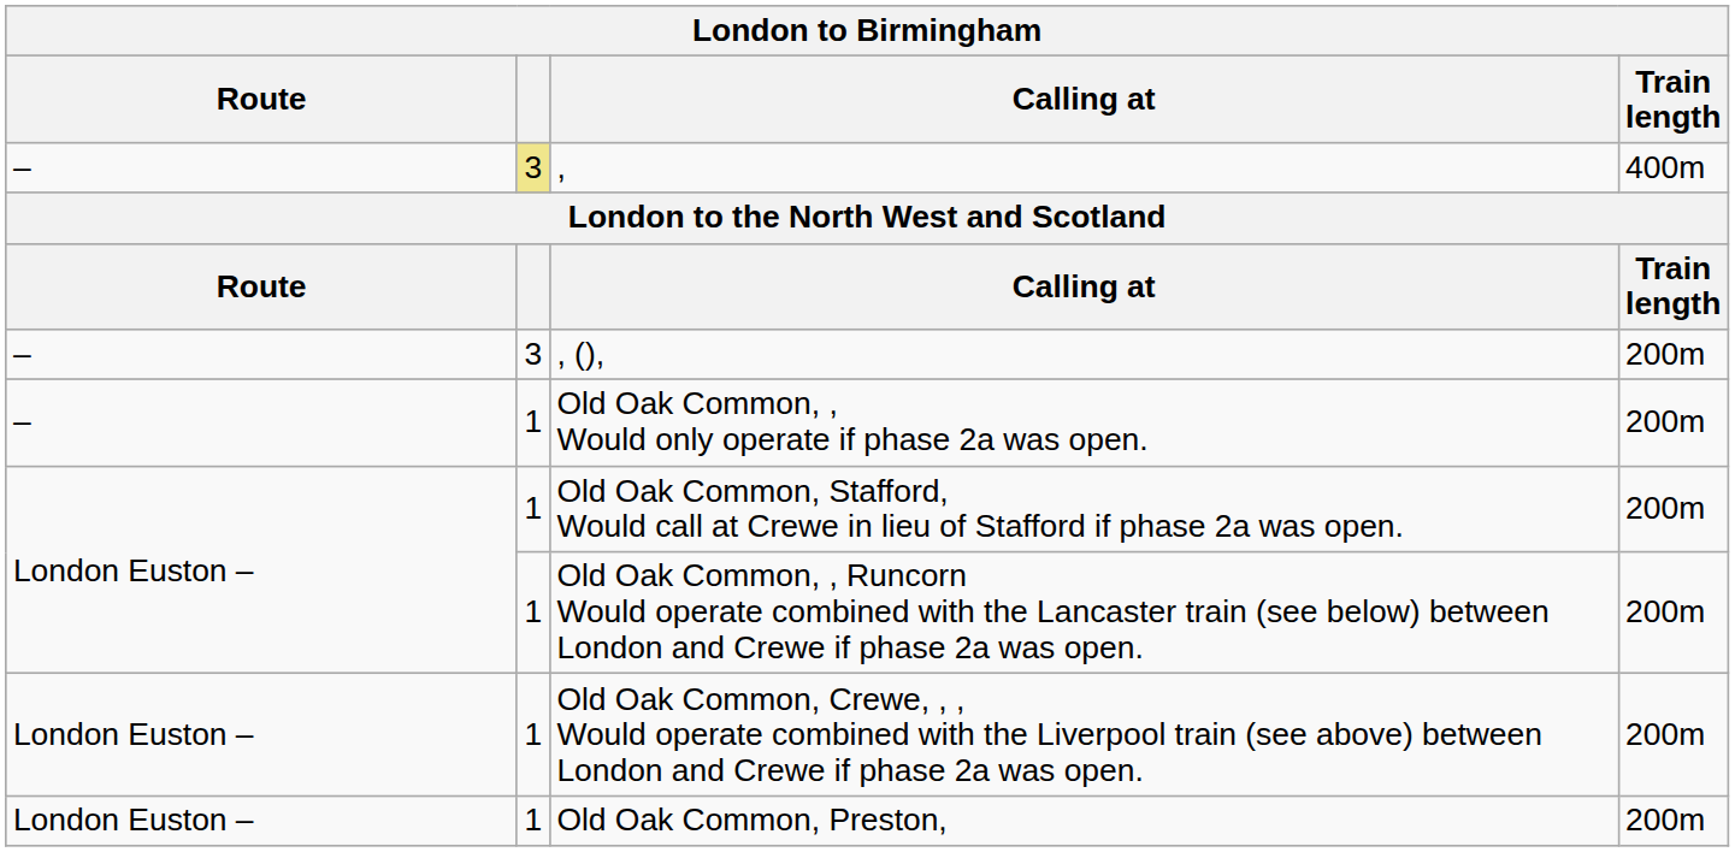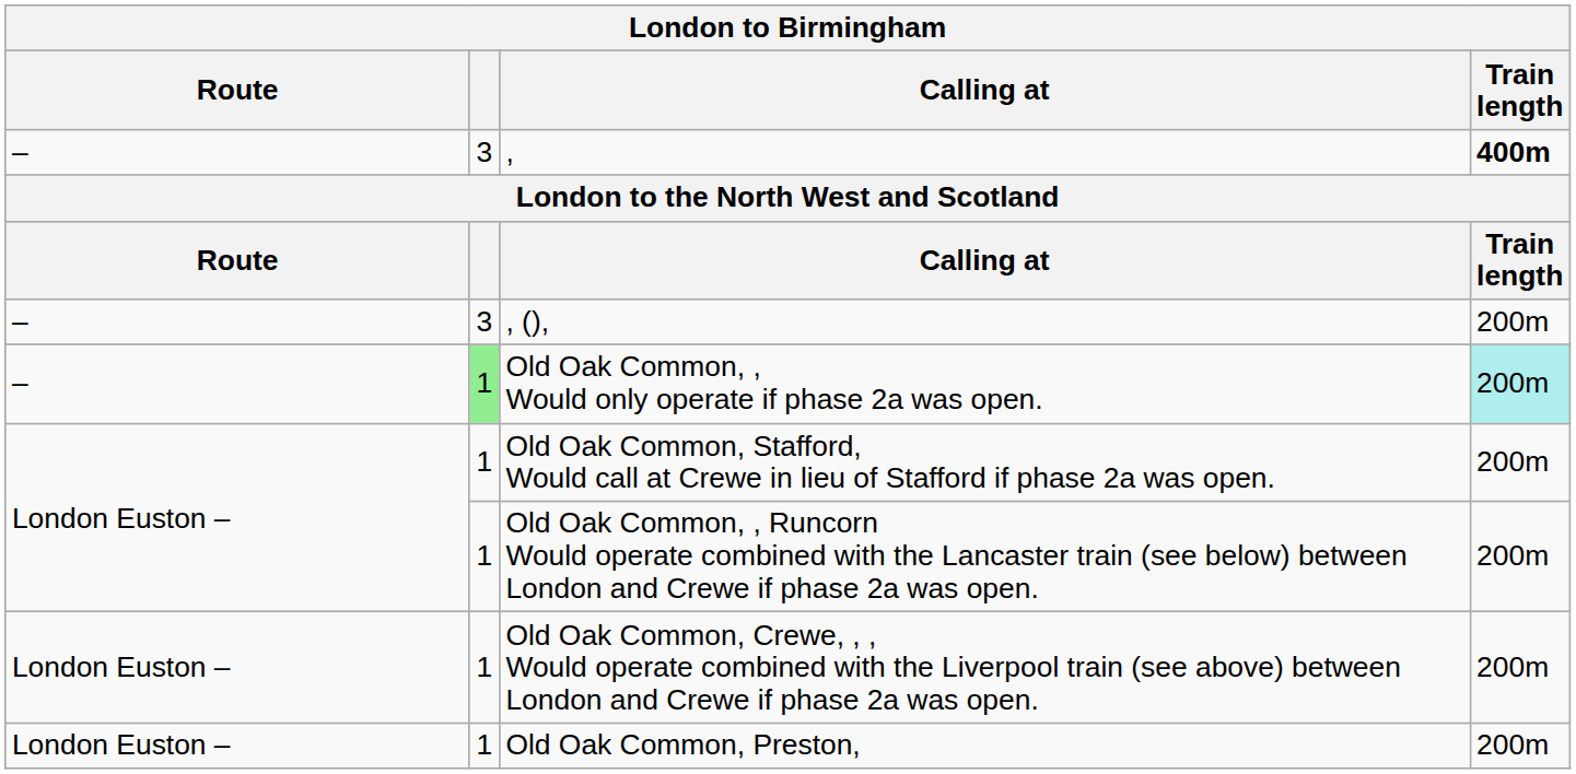, | column 2: khaki background -> no background
, | Train length: normal -> bold
Old Oak Common, , Would only operate if phase 2a was open. | column 2: no background -> lightgreen background
Old Oak Common, , Would only operate if phase 2a was open. | Train length: no background -> paleturquoise background
